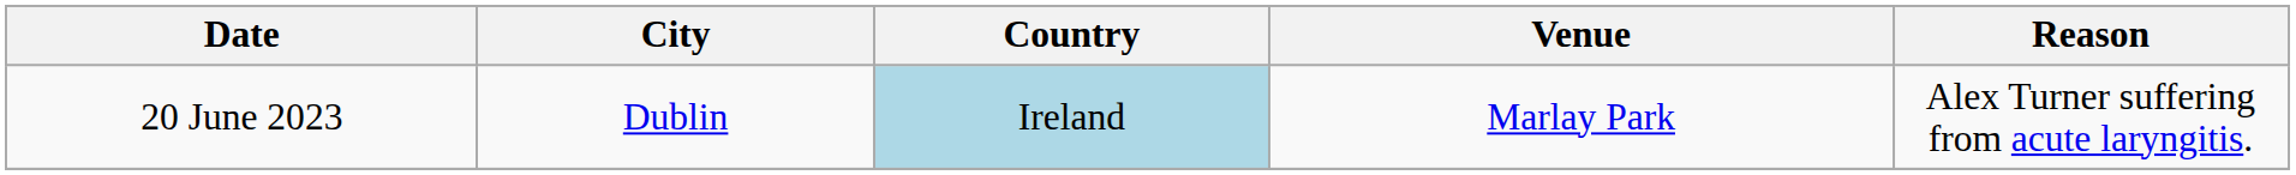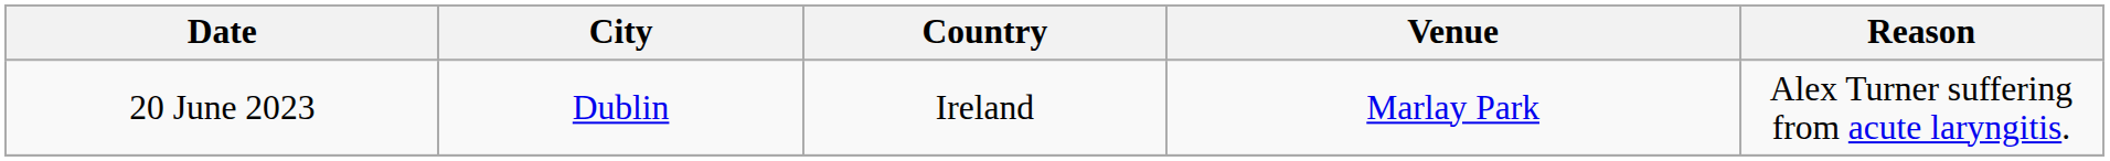20 June 2023 | Country: lightblue background -> no background
